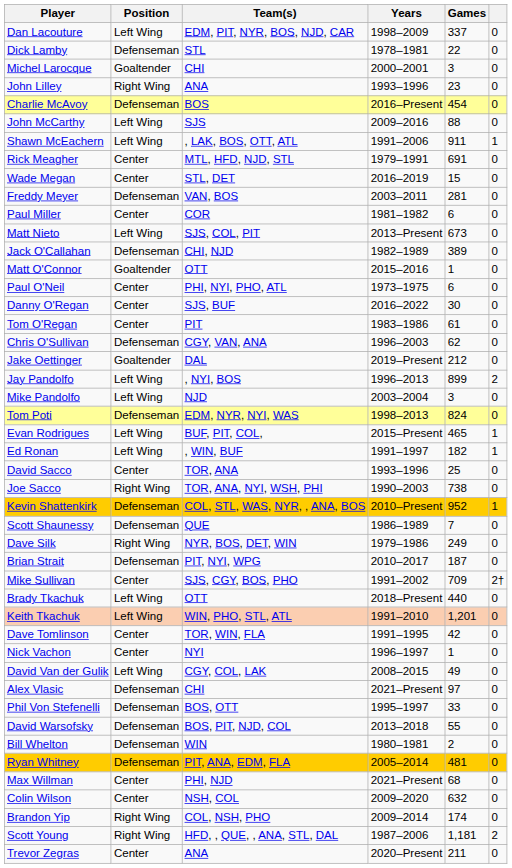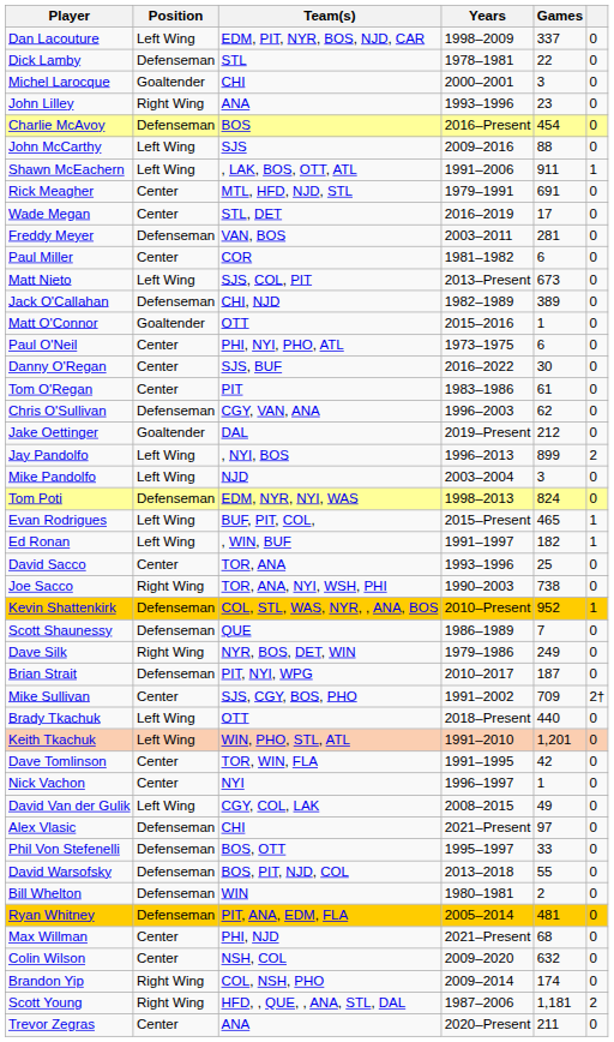Wade Megan | Games: 15 -> 17
